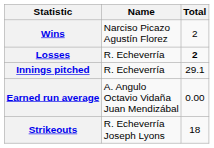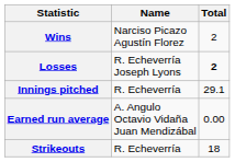Losses | Name: R. Echeverría -> R. Echeverría Joseph Lyons
Strikeouts | Name: R. Echeverría Joseph Lyons -> R. Echeverría
